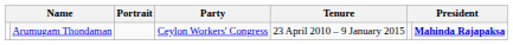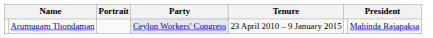Arumugam Thondaman | Party: no background -> lavender background
Arumugam Thondaman | column 7: bold -> normal
